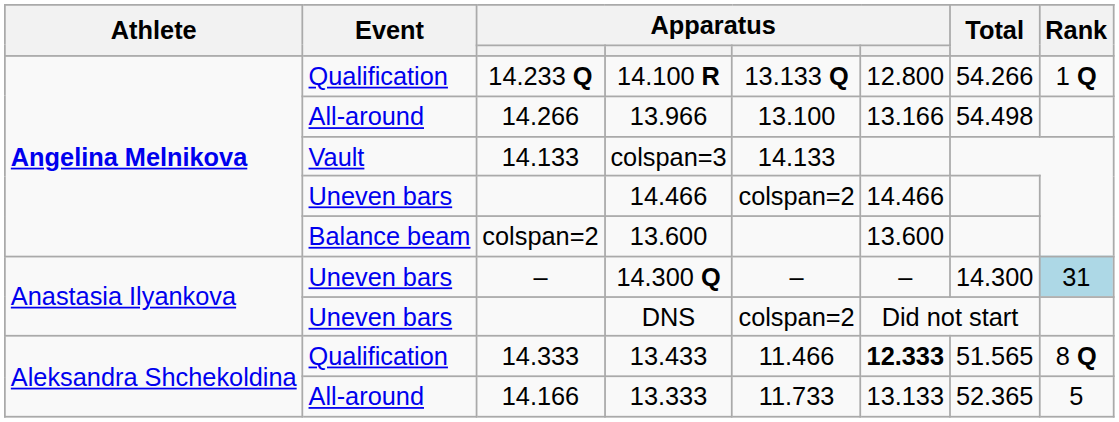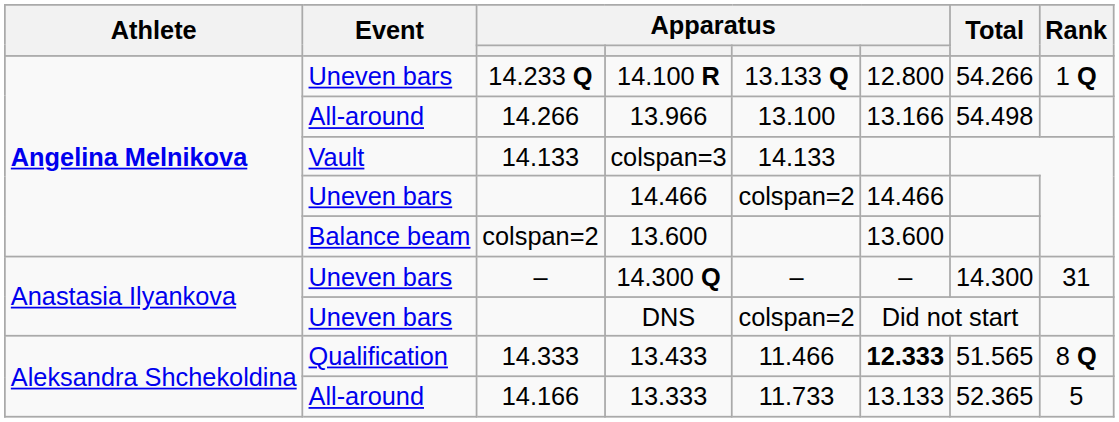14.100 R | Event: Qualification -> Uneven bars
14.300 Q | Rank: lightblue background -> no background
